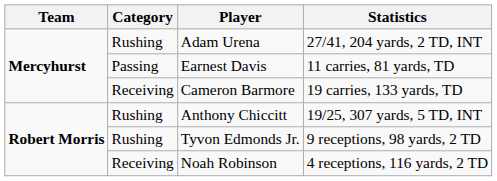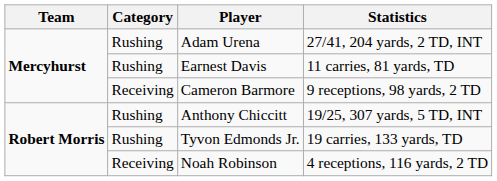Earnest Davis | Category: Passing -> Rushing
Cameron Barmore | Statistics: 19 carries, 133 yards, TD -> 9 receptions, 98 yards, 2 TD
Tyvon Edmonds Jr. | Statistics: 9 receptions, 98 yards, 2 TD -> 19 carries, 133 yards, TD
